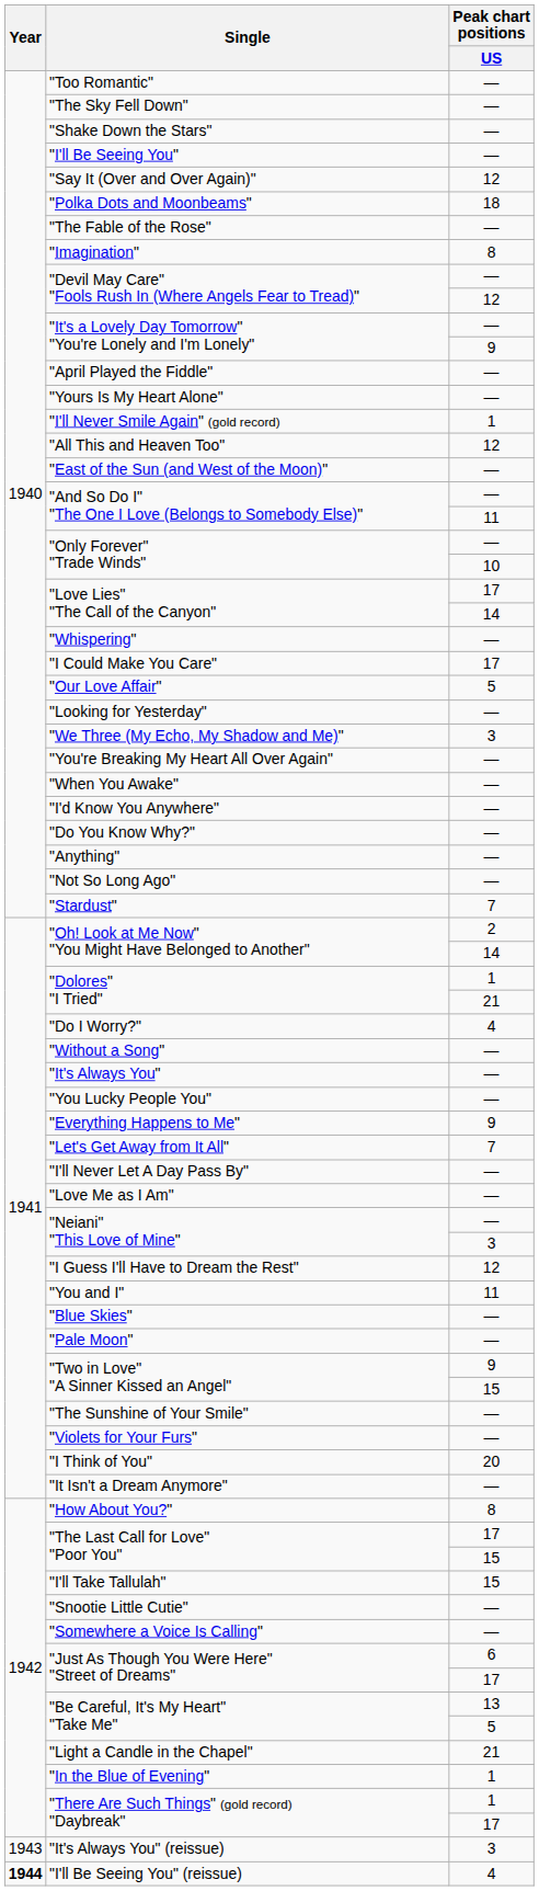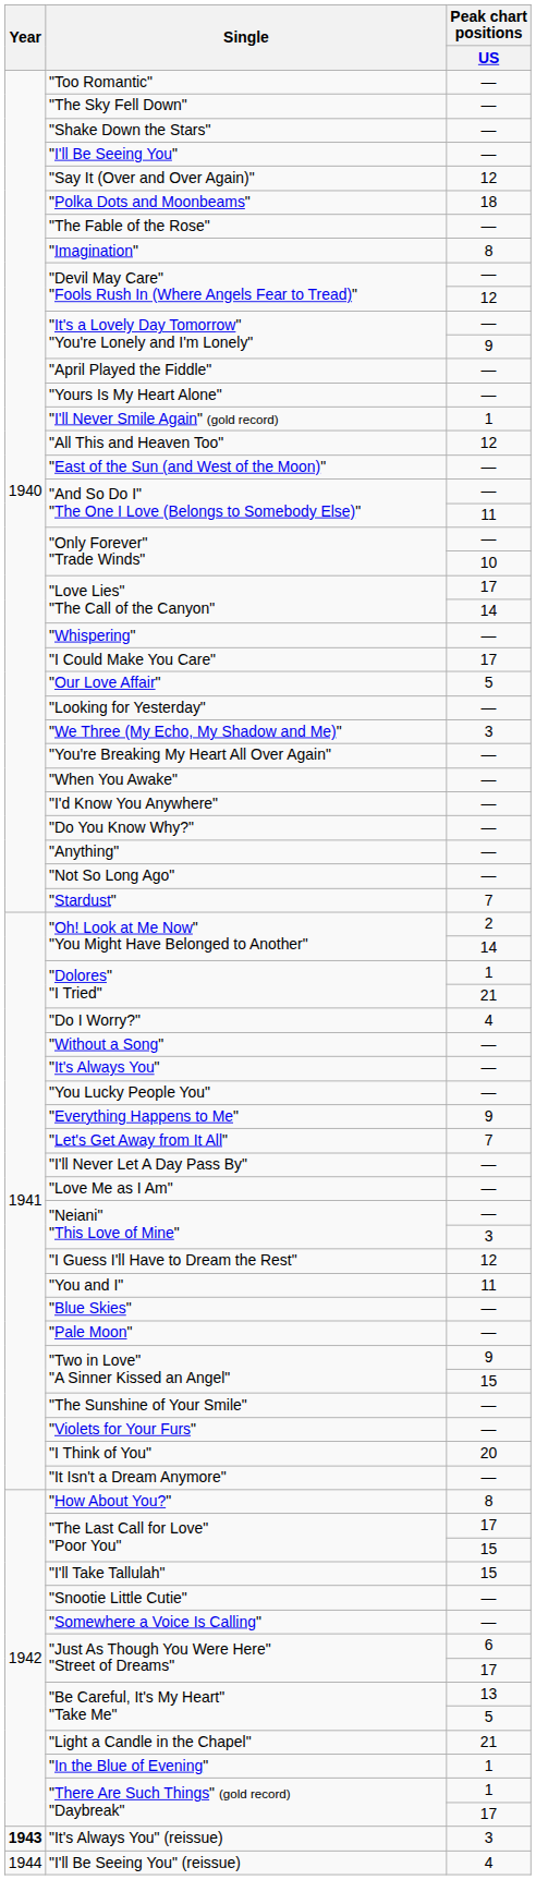"It's Always You" (reissue) | Year: normal -> bold
"I'll Be Seeing You" (reissue) | Year: bold -> normal
